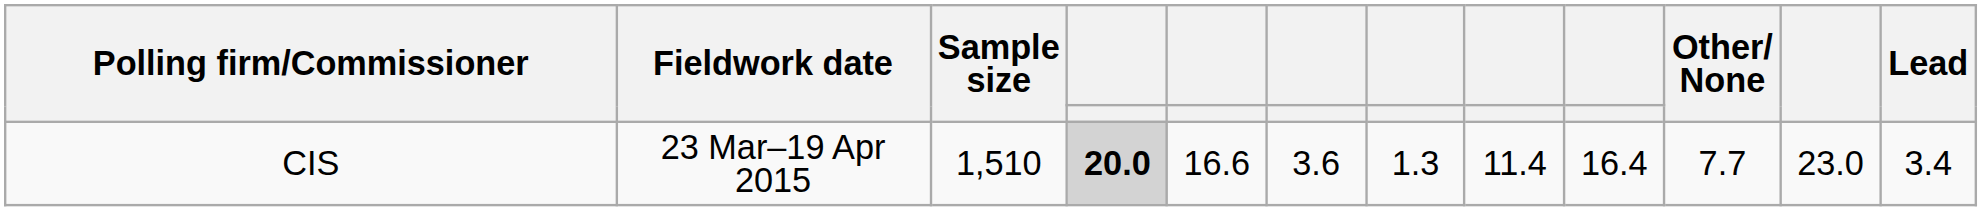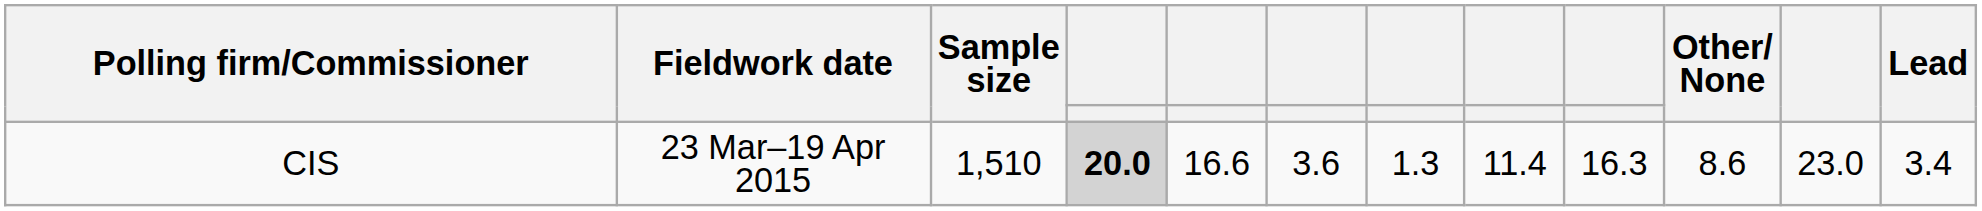CIS | column 9: 16.4 -> 16.3
CIS | Other/ None: 7.7 -> 8.6
